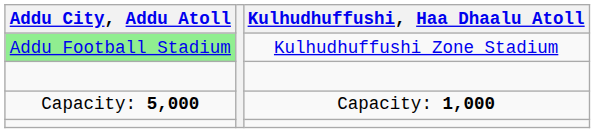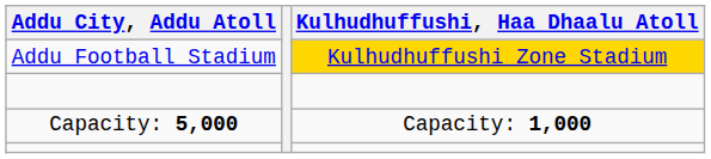Addu Football Stadium | Addu City, Addu Atoll: lightgreen background -> no background
Addu Football Stadium | Kulhudhuffushi, Haa Dhaalu Atoll: no background -> gold background
